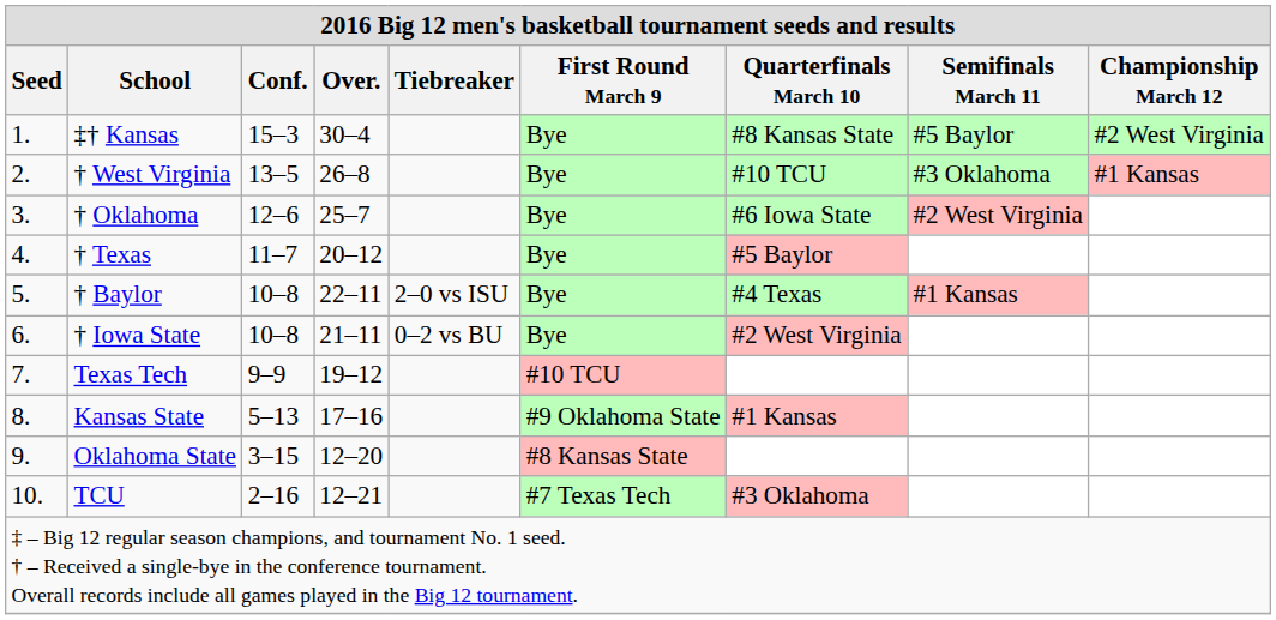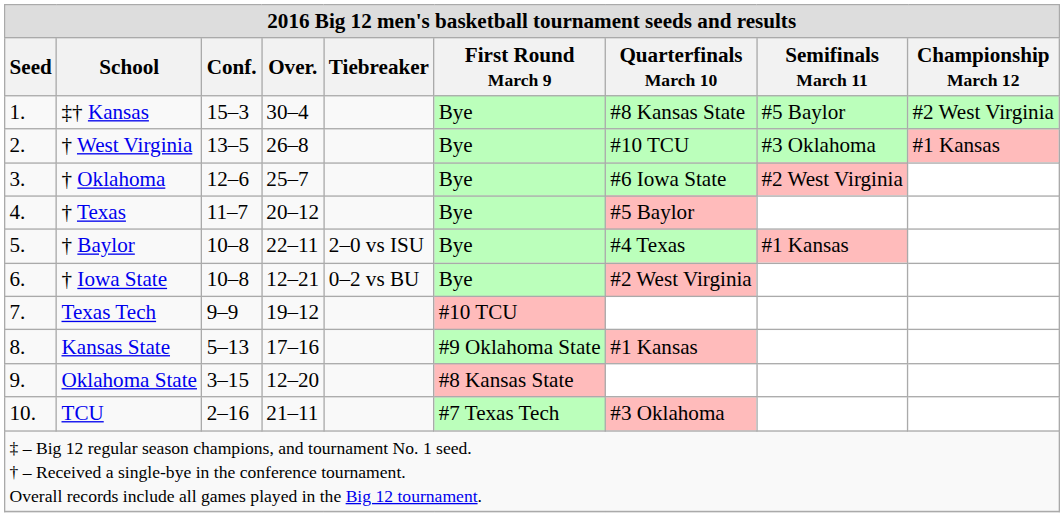† Iowa State | Over.: 21–11 -> 12–21
TCU | Over.: 12–21 -> 21–11
